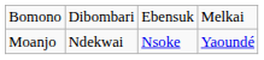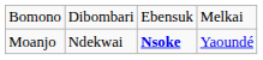Moanjo | column 3: normal -> bold
